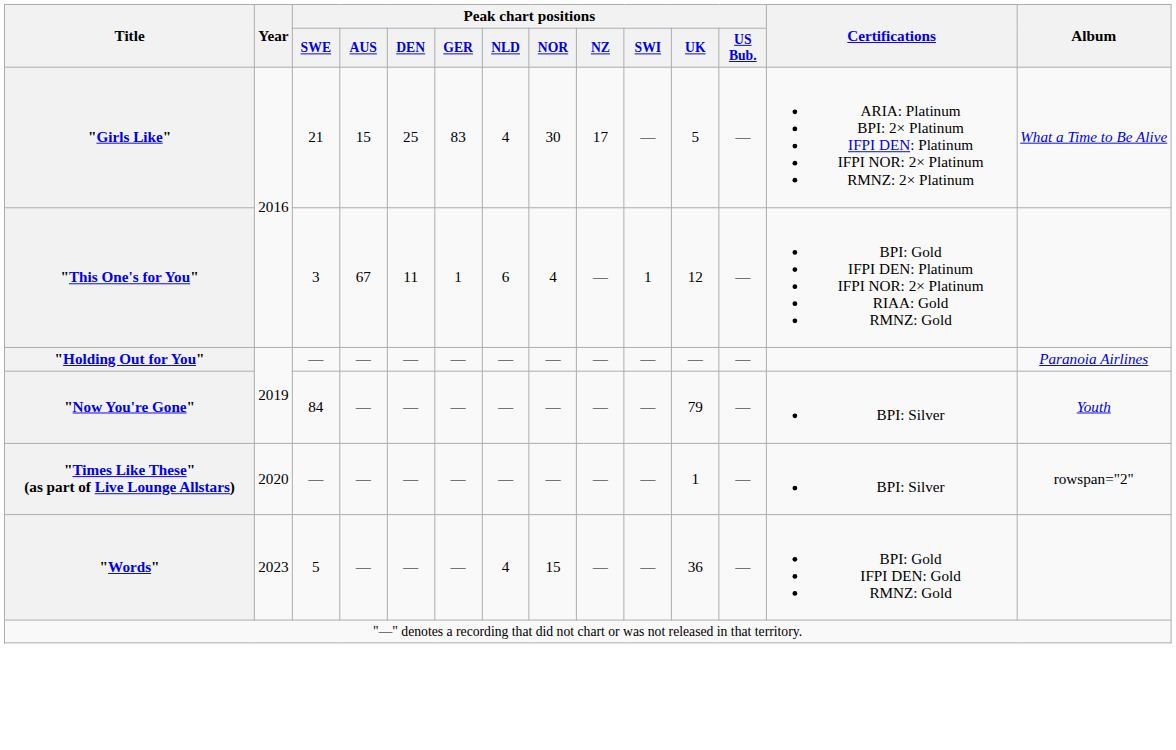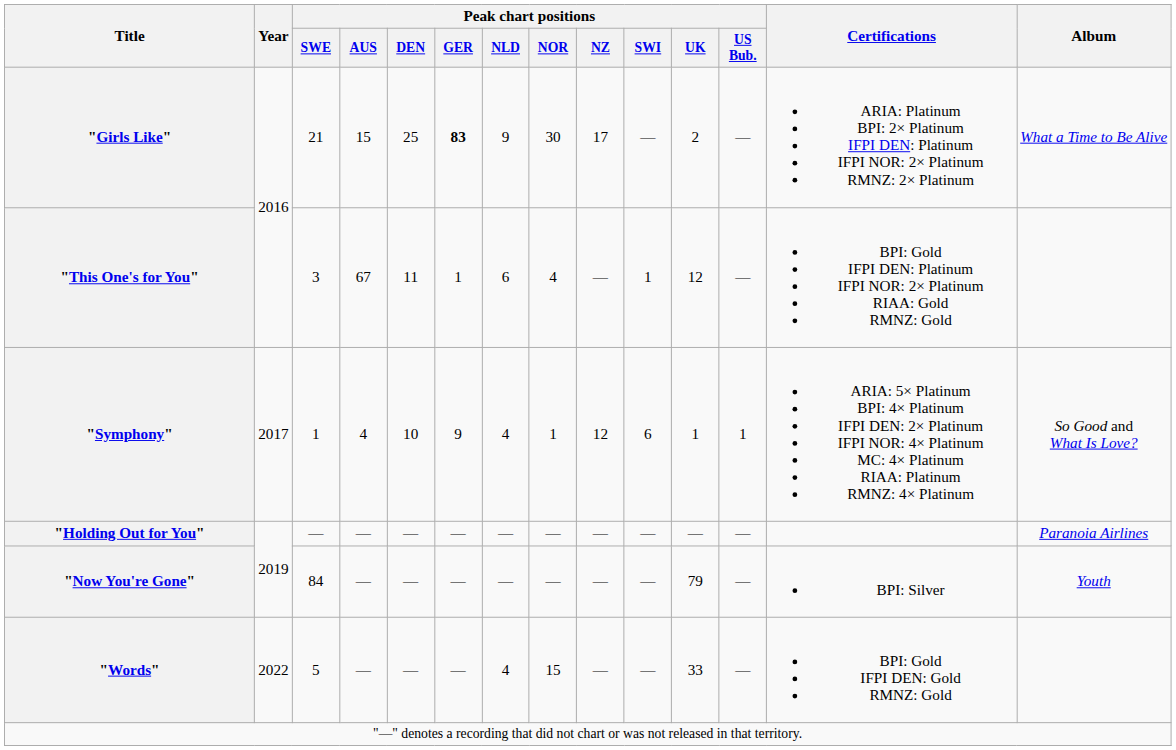"Girls Like" | Peak chart positions / GER: normal -> bold
"Girls Like" | Peak chart positions / NLD: 4 -> 9
"Girls Like" | Peak chart positions / UK: 5 -> 2
+ row: "Symphony" | 2017 | 1 | 4 | 10 | 9 | 4 | 1 | 12 | 6 | 1 | 1 | ARIA: 5× Platinum BPI: 4× Platinum IFPI DEN: 2× Platinum IFPI NOR: 4× Platinum MC: 4× Platinum RIAA: Platinum RMNZ: 4× Platinum | So Good and What Is Love?
- row: "Times Like These" (as part of Live Lounge Allstars) | 2020 | — | — | — | — | — | — | — | — | 1 | — | BPI: Silver | rowspan="2"
"Words" | Year: 2023 -> 2022
"Words" | Peak chart positions / UK: 36 -> 33
